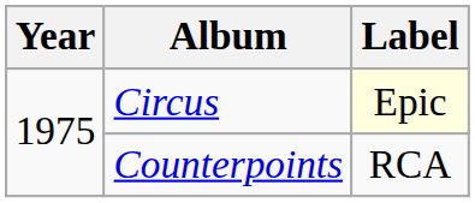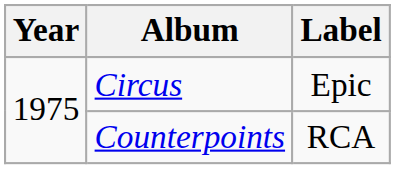Circus | Label: lightyellow background -> no background
